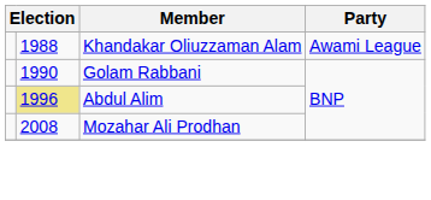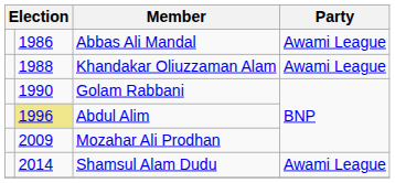+ row: 1986 | Abbas Ali Mandal | Awami League
Mozahar Ali Prodhan | column 2: 2008 -> 2009
+ row: 2014 | Shamsul Alam Dudu | Awami League
